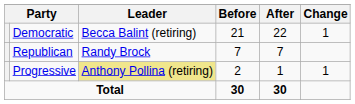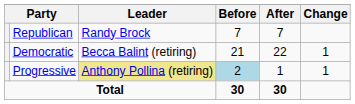rows swapped: Democratic <-> Republican
Progressive | Before: no background -> lightblue background
